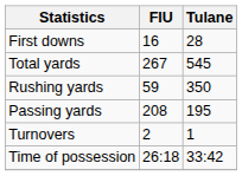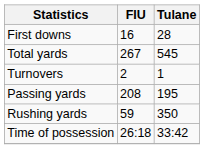rows swapped: Rushing yards <-> Turnovers
